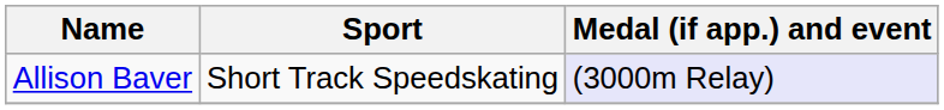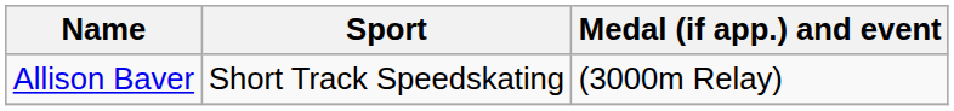Allison Baver | Medal (if app.) and event: lavender background -> no background
